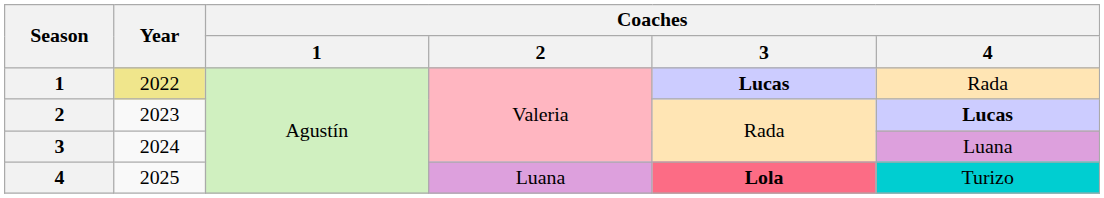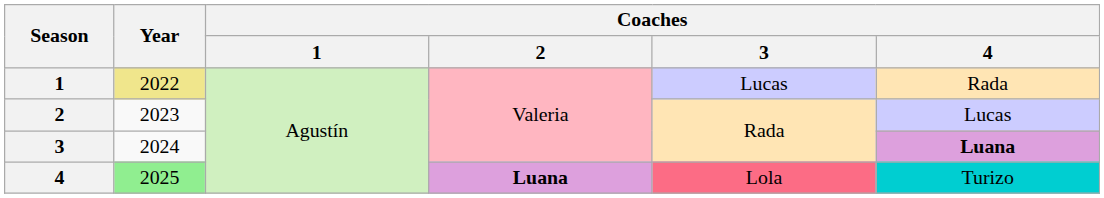row 3 | Coaches / 3: bold -> normal
row 4 | Coaches / 4: bold -> normal
row 5 | Coaches / 4: normal -> bold
row 6 | Year: no background -> lightgreen background
row 6 | Coaches / 2: normal -> bold
row 6 | Coaches / 3: bold -> normal
